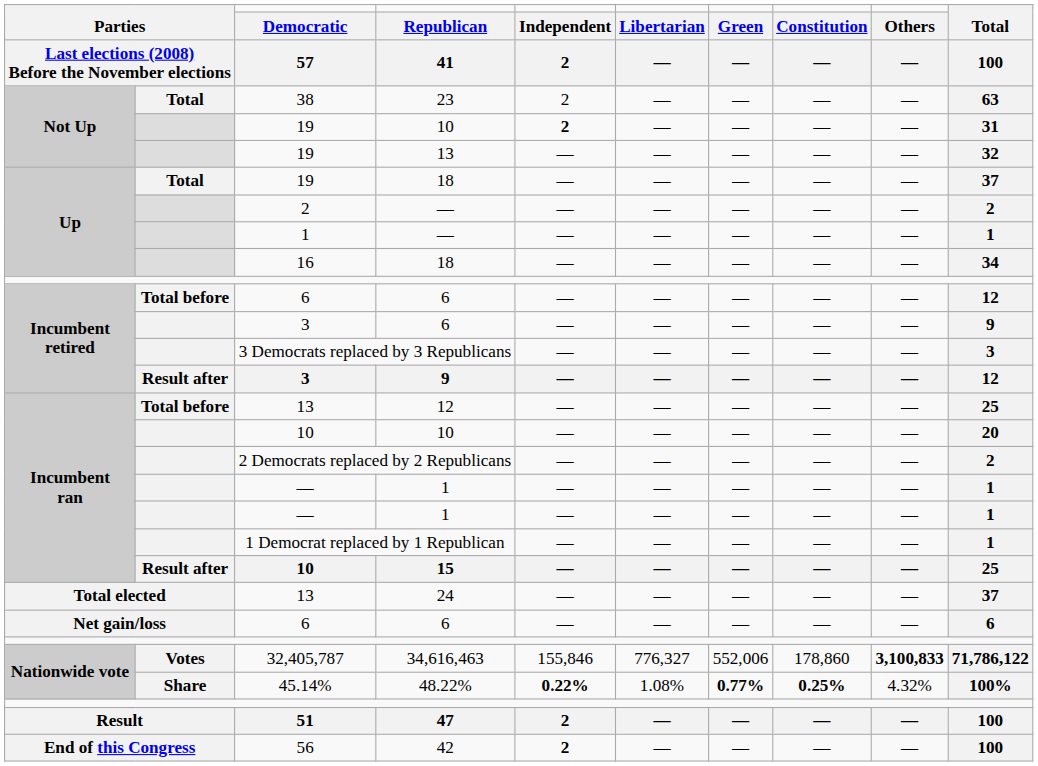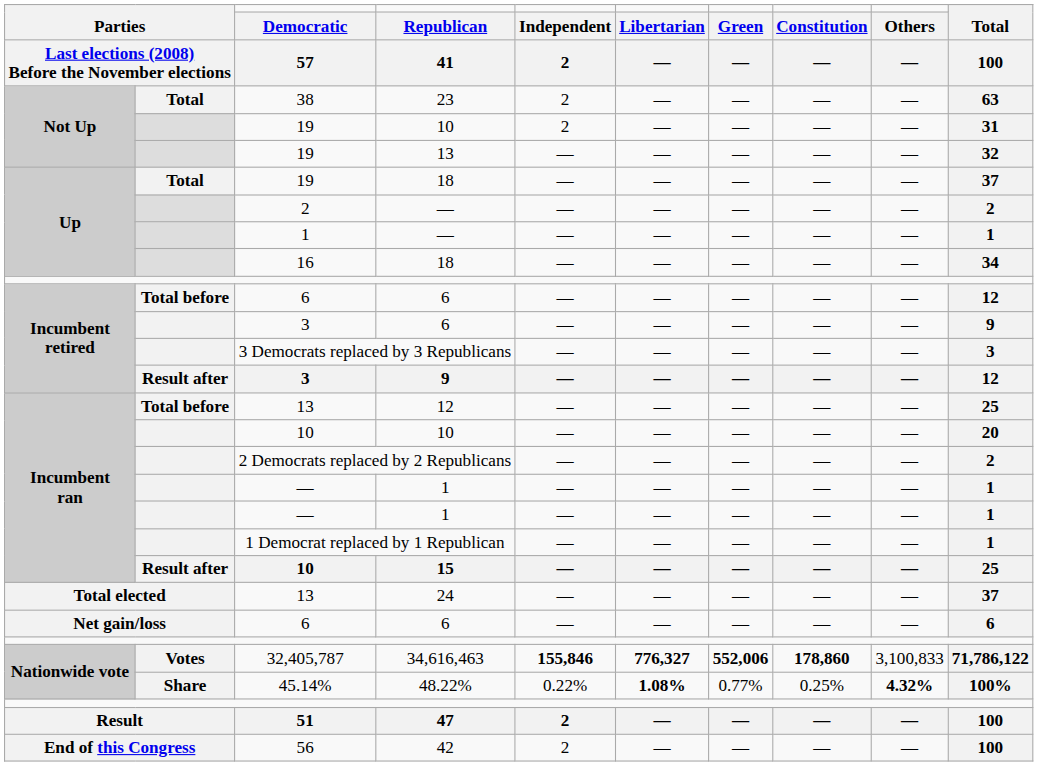19 / 10 | Independent / 2: bold -> normal
32,405,787 | Independent / 2: normal -> bold
32,405,787 | Libertarian / —: normal -> bold
32,405,787 | Green / —: normal -> bold
32,405,787 | Constitution / —: normal -> bold
32,405,787 | Others / —: bold -> normal
45.14% | Independent / 2: bold -> normal
45.14% | Libertarian / —: normal -> bold
45.14% | Green / —: bold -> normal
45.14% | Constitution / —: bold -> normal
45.14% | Others / —: normal -> bold
56 | Independent / 2: bold -> normal
